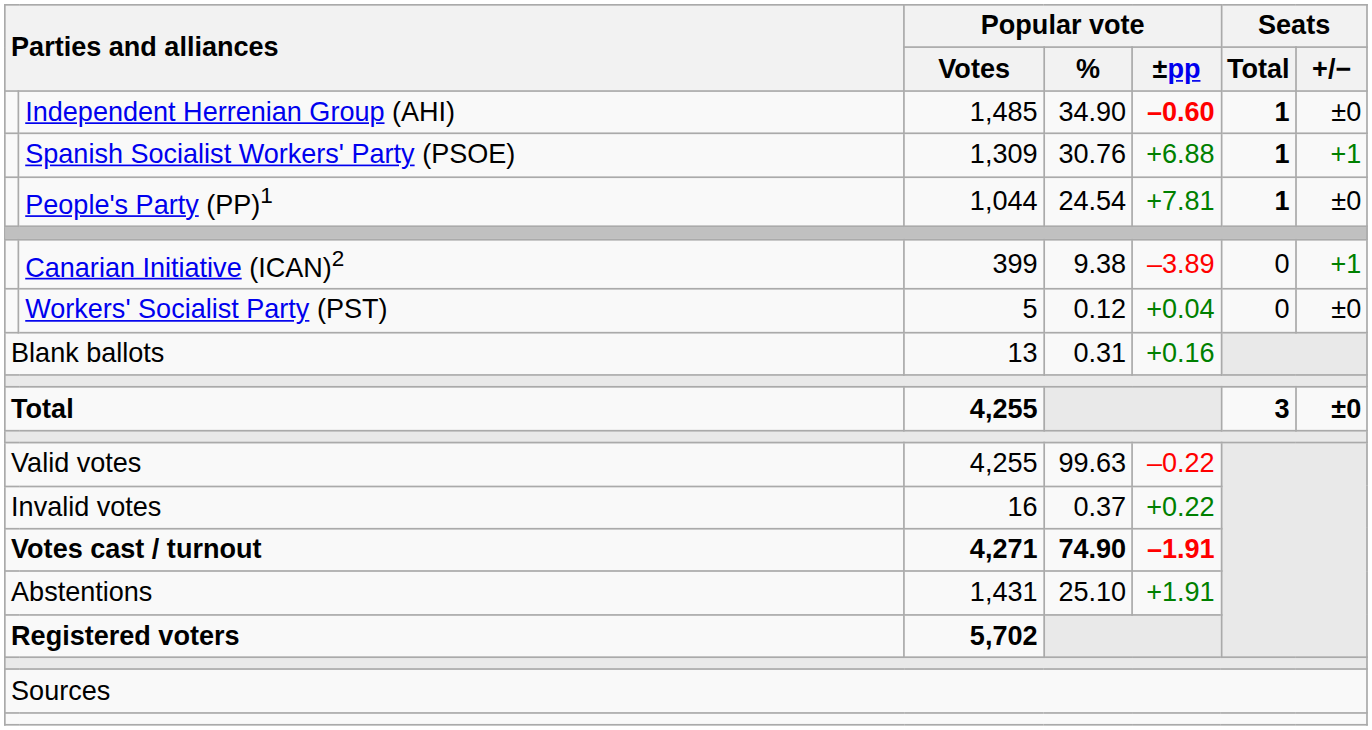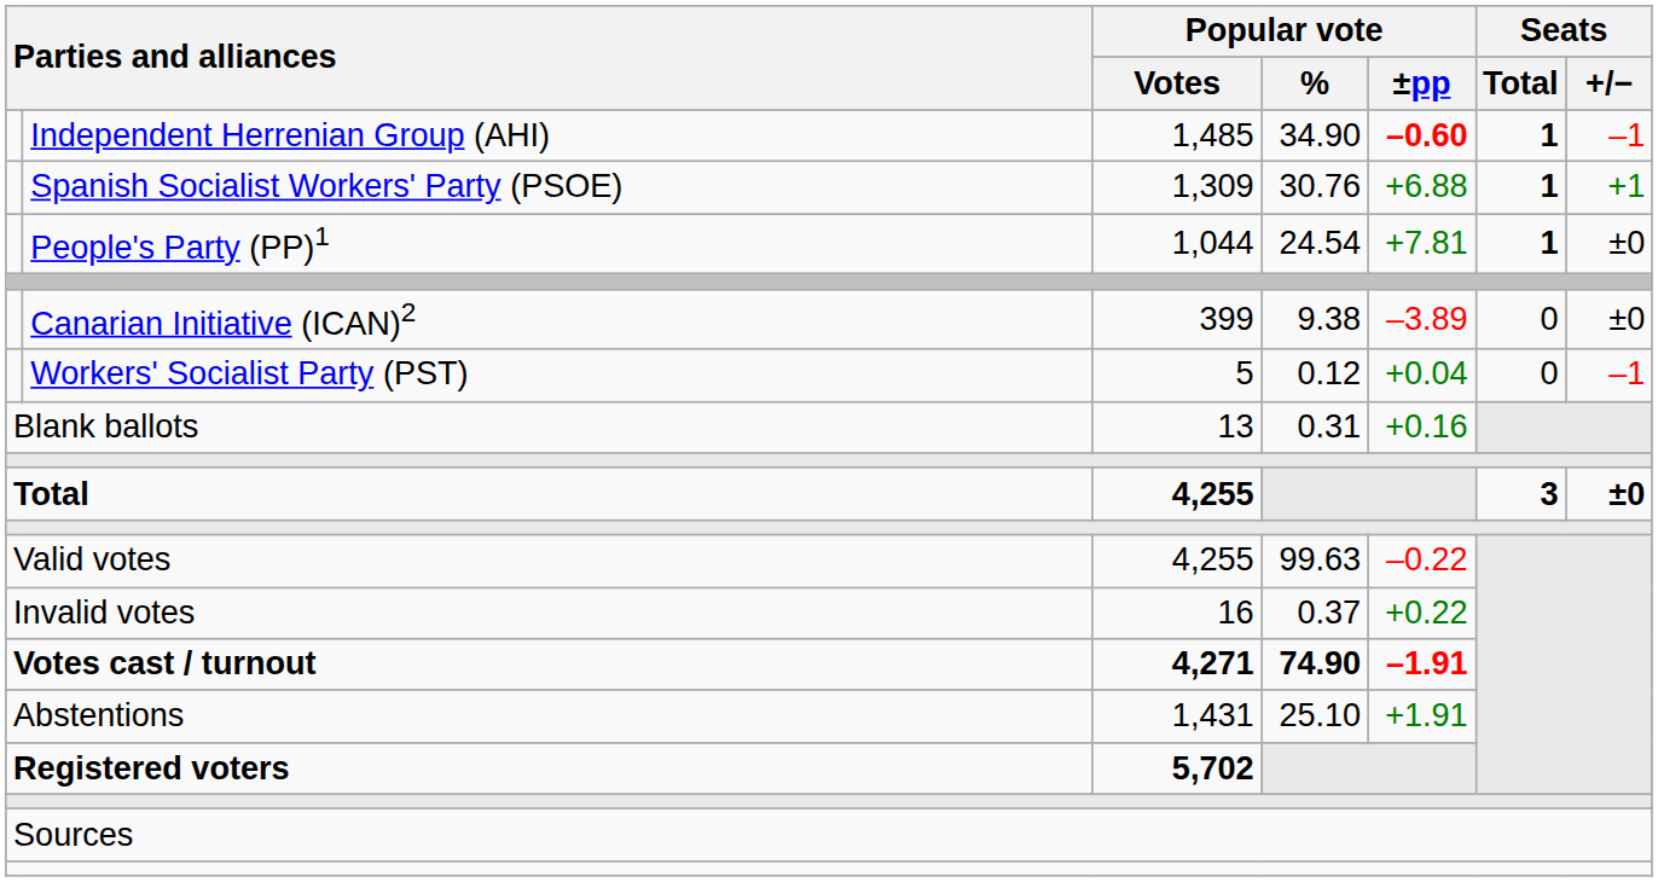Independent Herrenian Group (AHI) | Seats / +/−: ±0 -> –1
Canarian Initiative (ICAN)2 | Seats / +/−: +1 -> ±0
Workers' Socialist Party (PST) | Seats / +/−: ±0 -> –1
